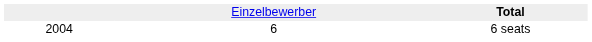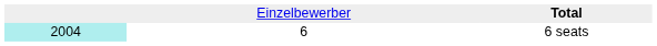6 seats | column 1: no background -> paleturquoise background
